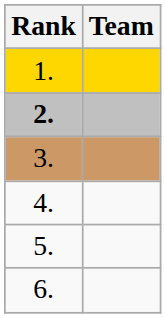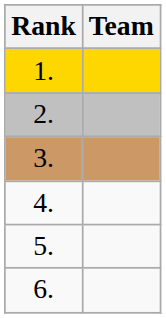2. | Rank: bold -> normal
